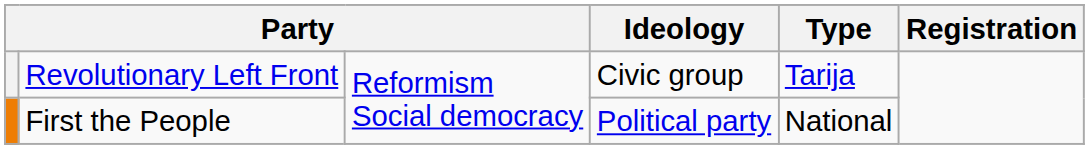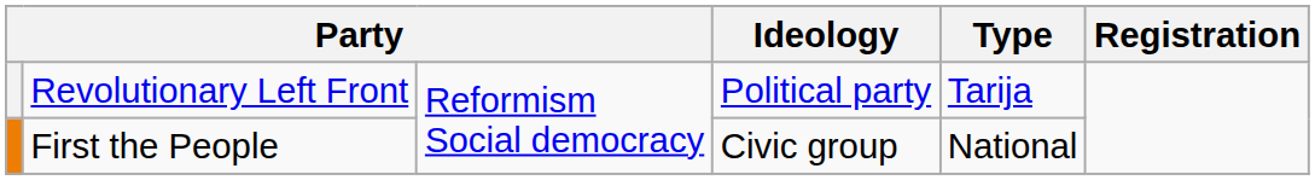Revolutionary Left Front | Ideology: Civic group -> Political party
First the People | Ideology: Political party -> Civic group
